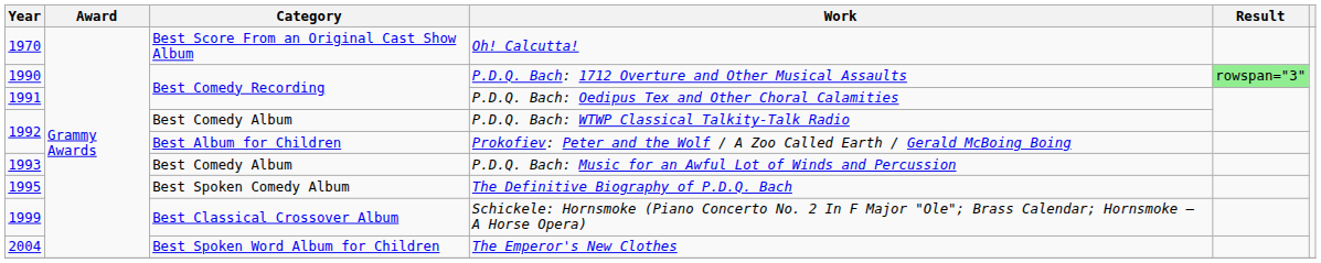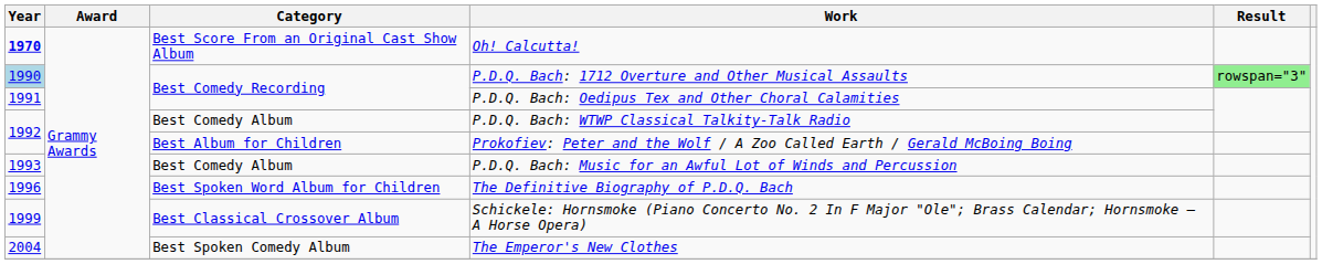Oh! Calcutta! | Year: normal -> bold
P.D.Q. Bach: 1712 Overture and Other Musical Assaults | Year: no background -> lightblue background
The Definitive Biography of P.D.Q. Bach | Year: 1995 -> 1996
The Definitive Biography of P.D.Q. Bach | Category: Best Spoken Comedy Album -> Best Spoken Word Album for Children
The Emperor's New Clothes | Category: Best Spoken Word Album for Children -> Best Spoken Comedy Album
